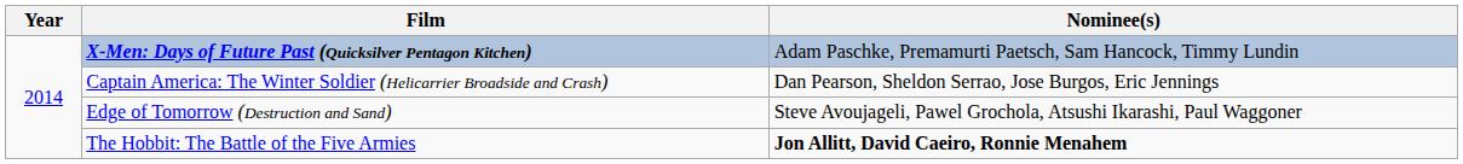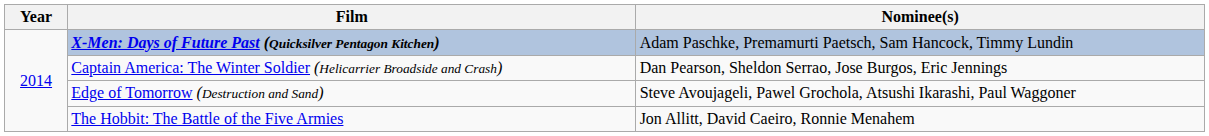The Hobbit: The Battle of the Five Armies | Nominee(s): bold -> normal
